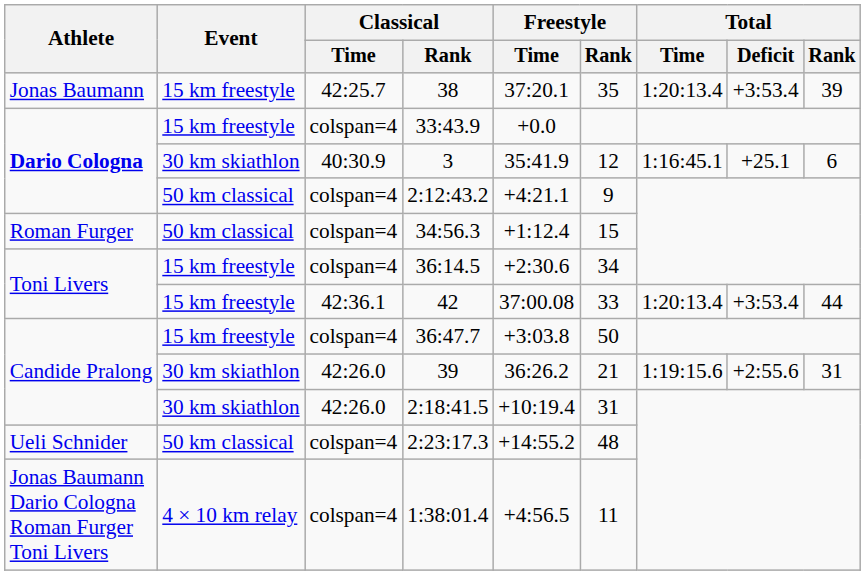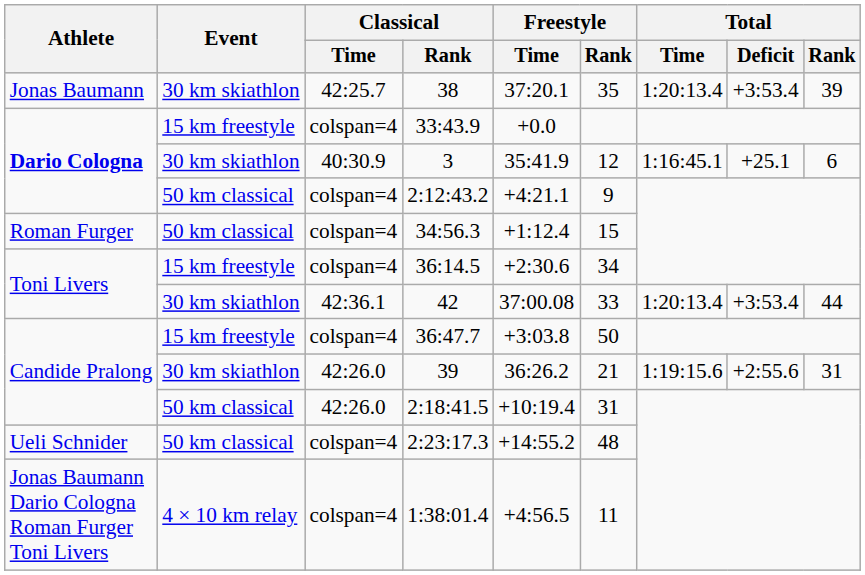38 | Event: 15 km freestyle -> 30 km skiathlon
42 | Event: 15 km freestyle -> 30 km skiathlon
2:18:41.5 | Event: 30 km skiathlon -> 50 km classical
